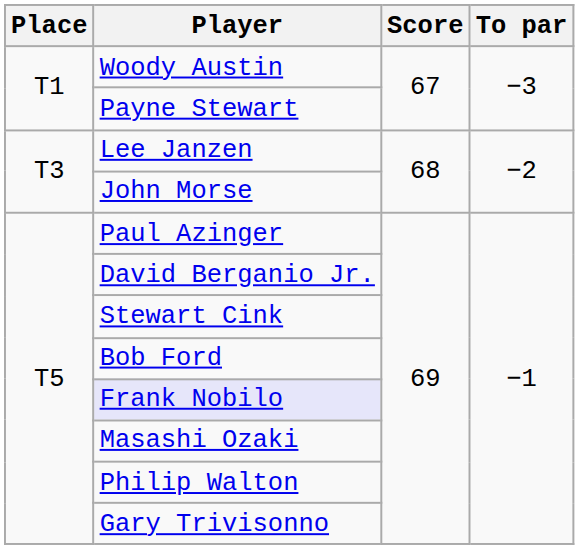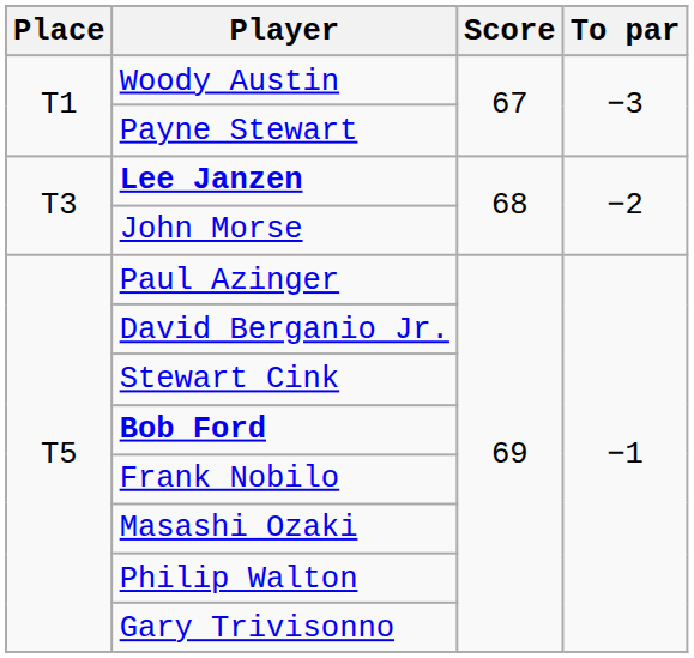Lee Janzen | Player: normal -> bold
Bob Ford | Player: normal -> bold
Frank Nobilo | Player: lavender background -> no background
